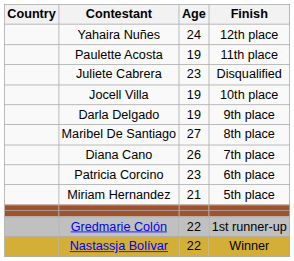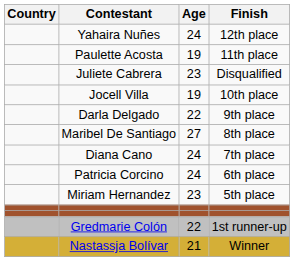Darla Delgado | Age: 19 -> 22
Diana Cano | Age: 26 -> 24
Patricia Corcino | Age: 23 -> 24
Miriam Hernandez | Age: 21 -> 23
Nastassja Bolívar | Age: 22 -> 21
